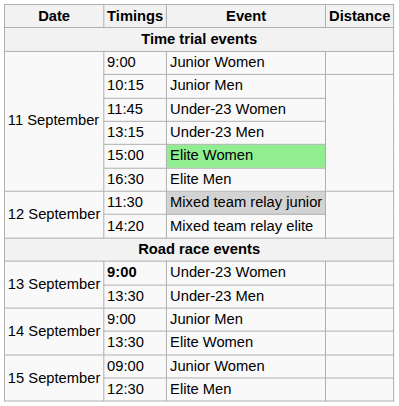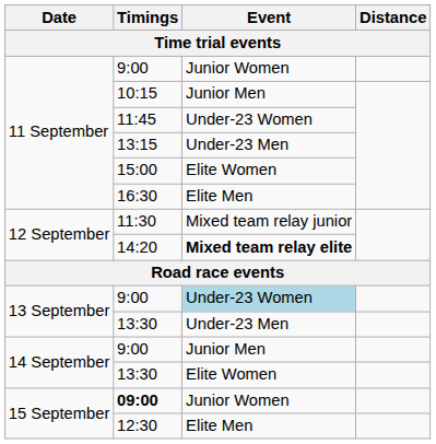15:00 | Event: lightgreen background -> no background
11:30 | Event: lightgrey background -> no background
14:20 | Event: normal -> bold
9:00 / Under-23 Women | Timings: bold -> normal
9:00 / Under-23 Women | Event: no background -> lightblue background
09:00 | Timings: normal -> bold
